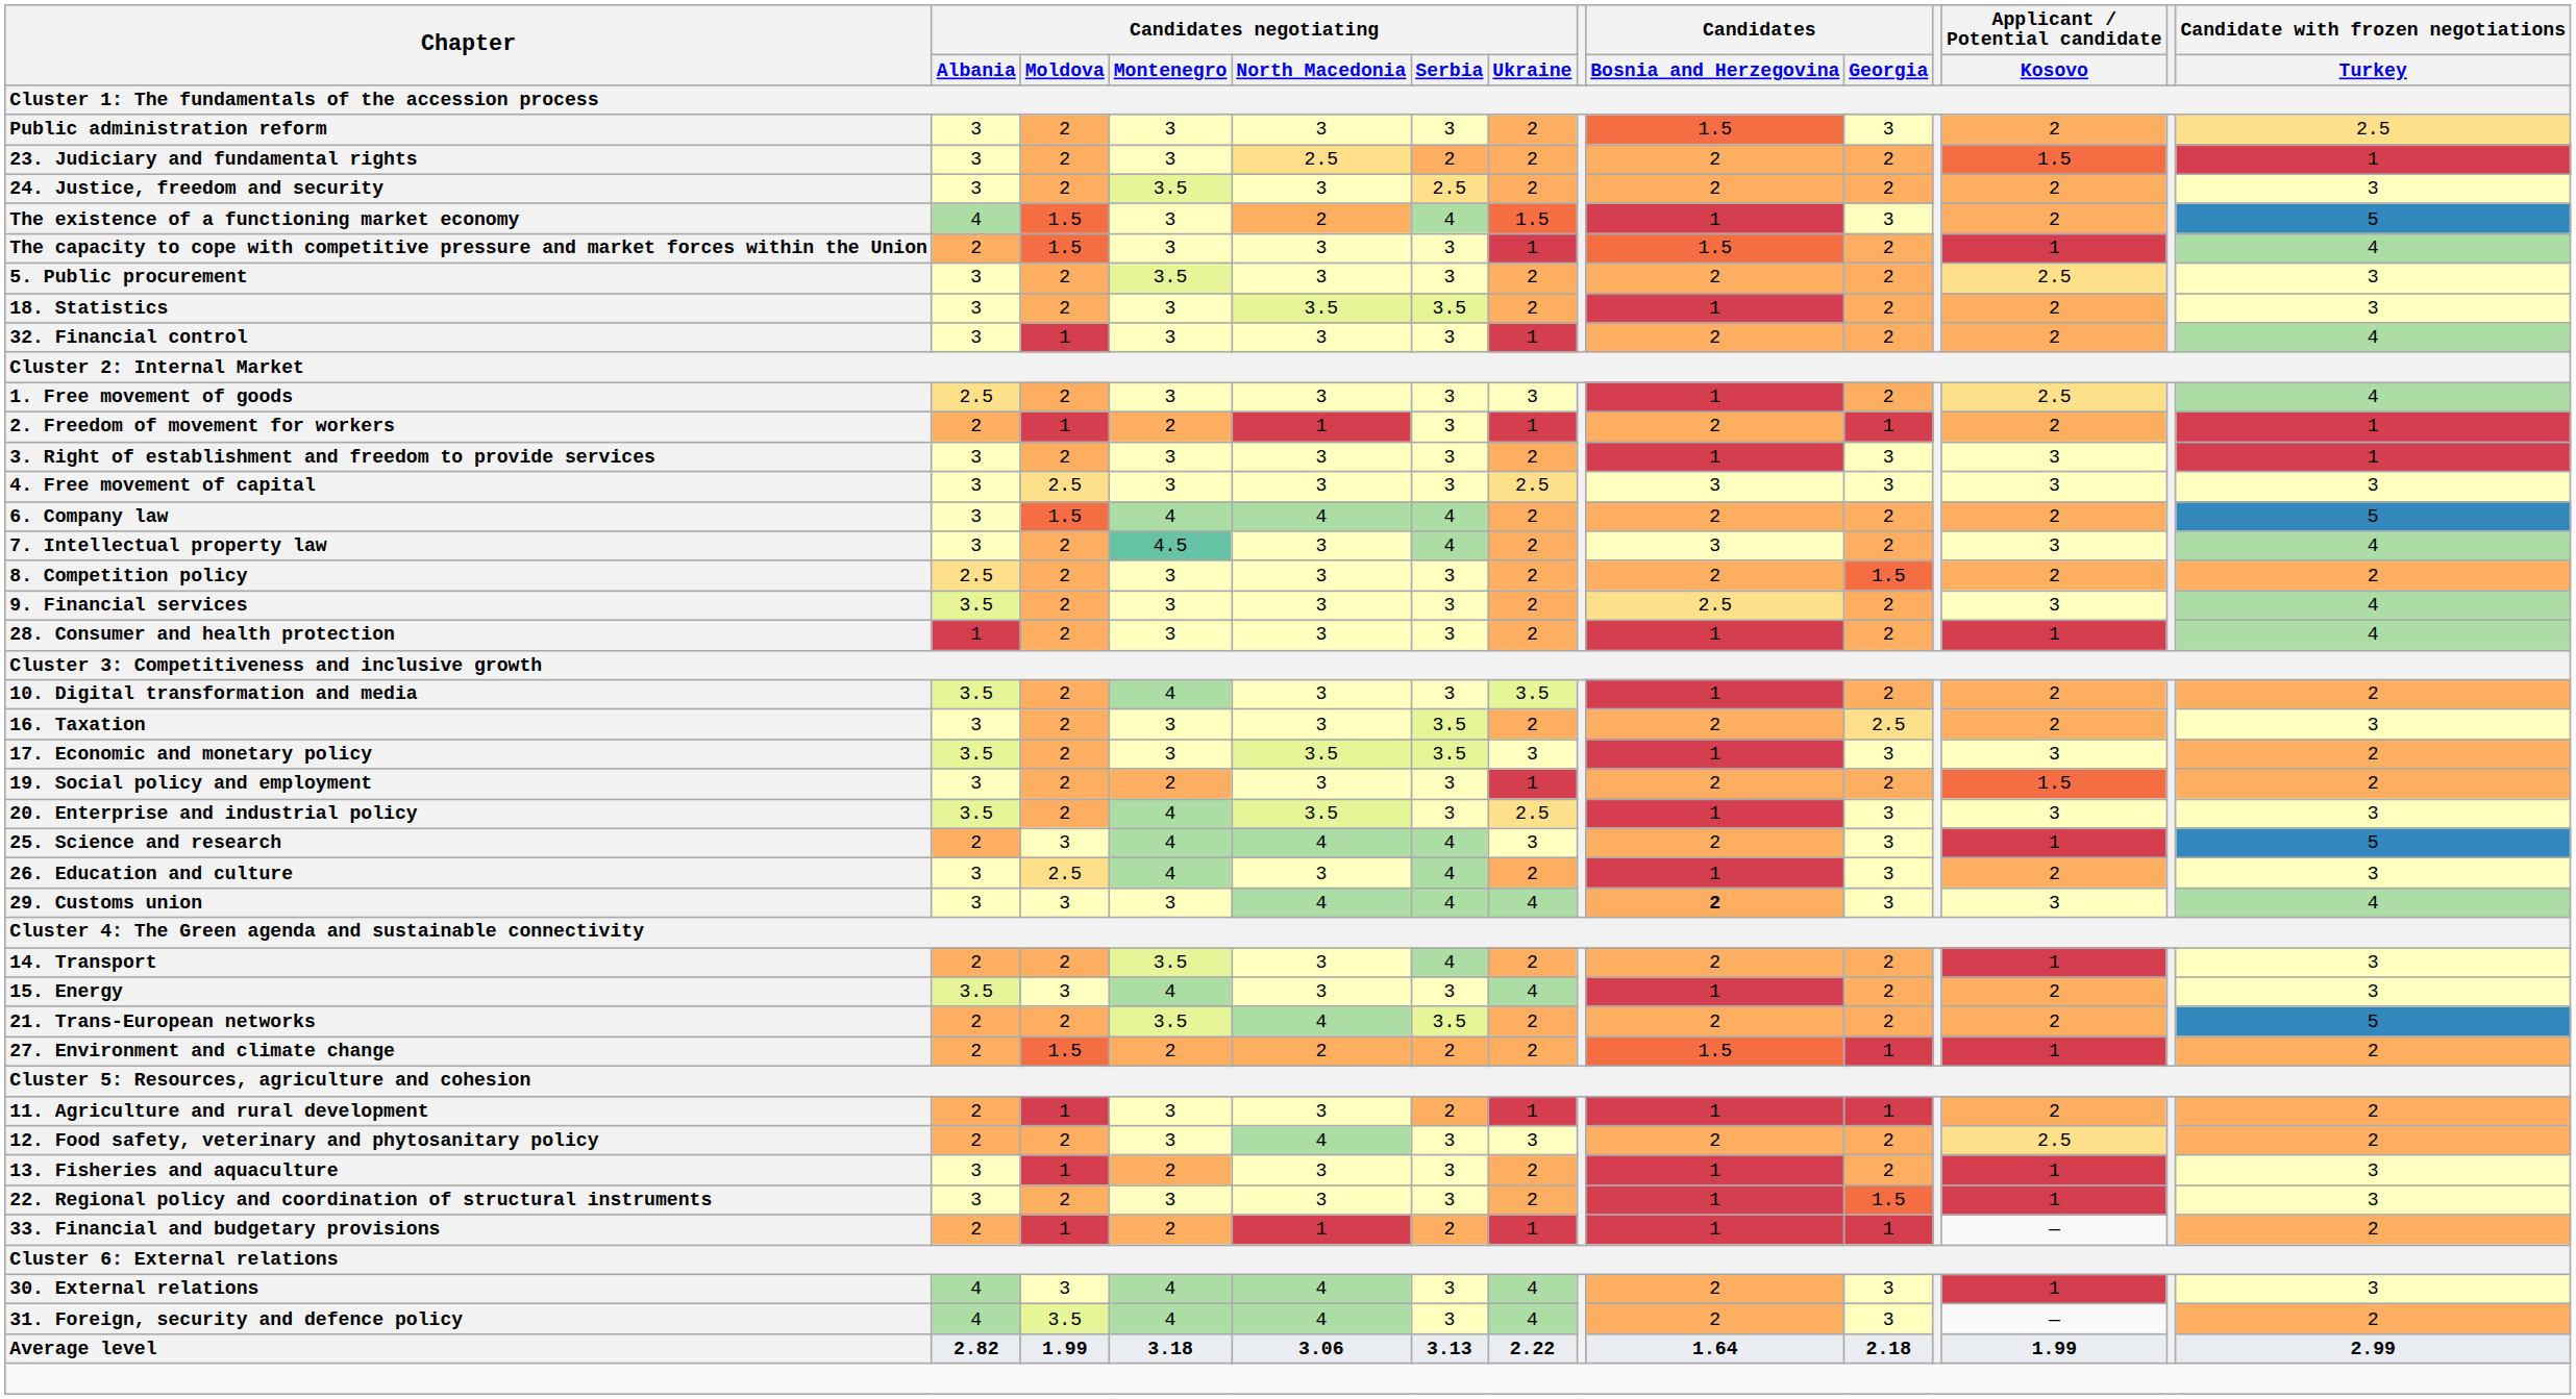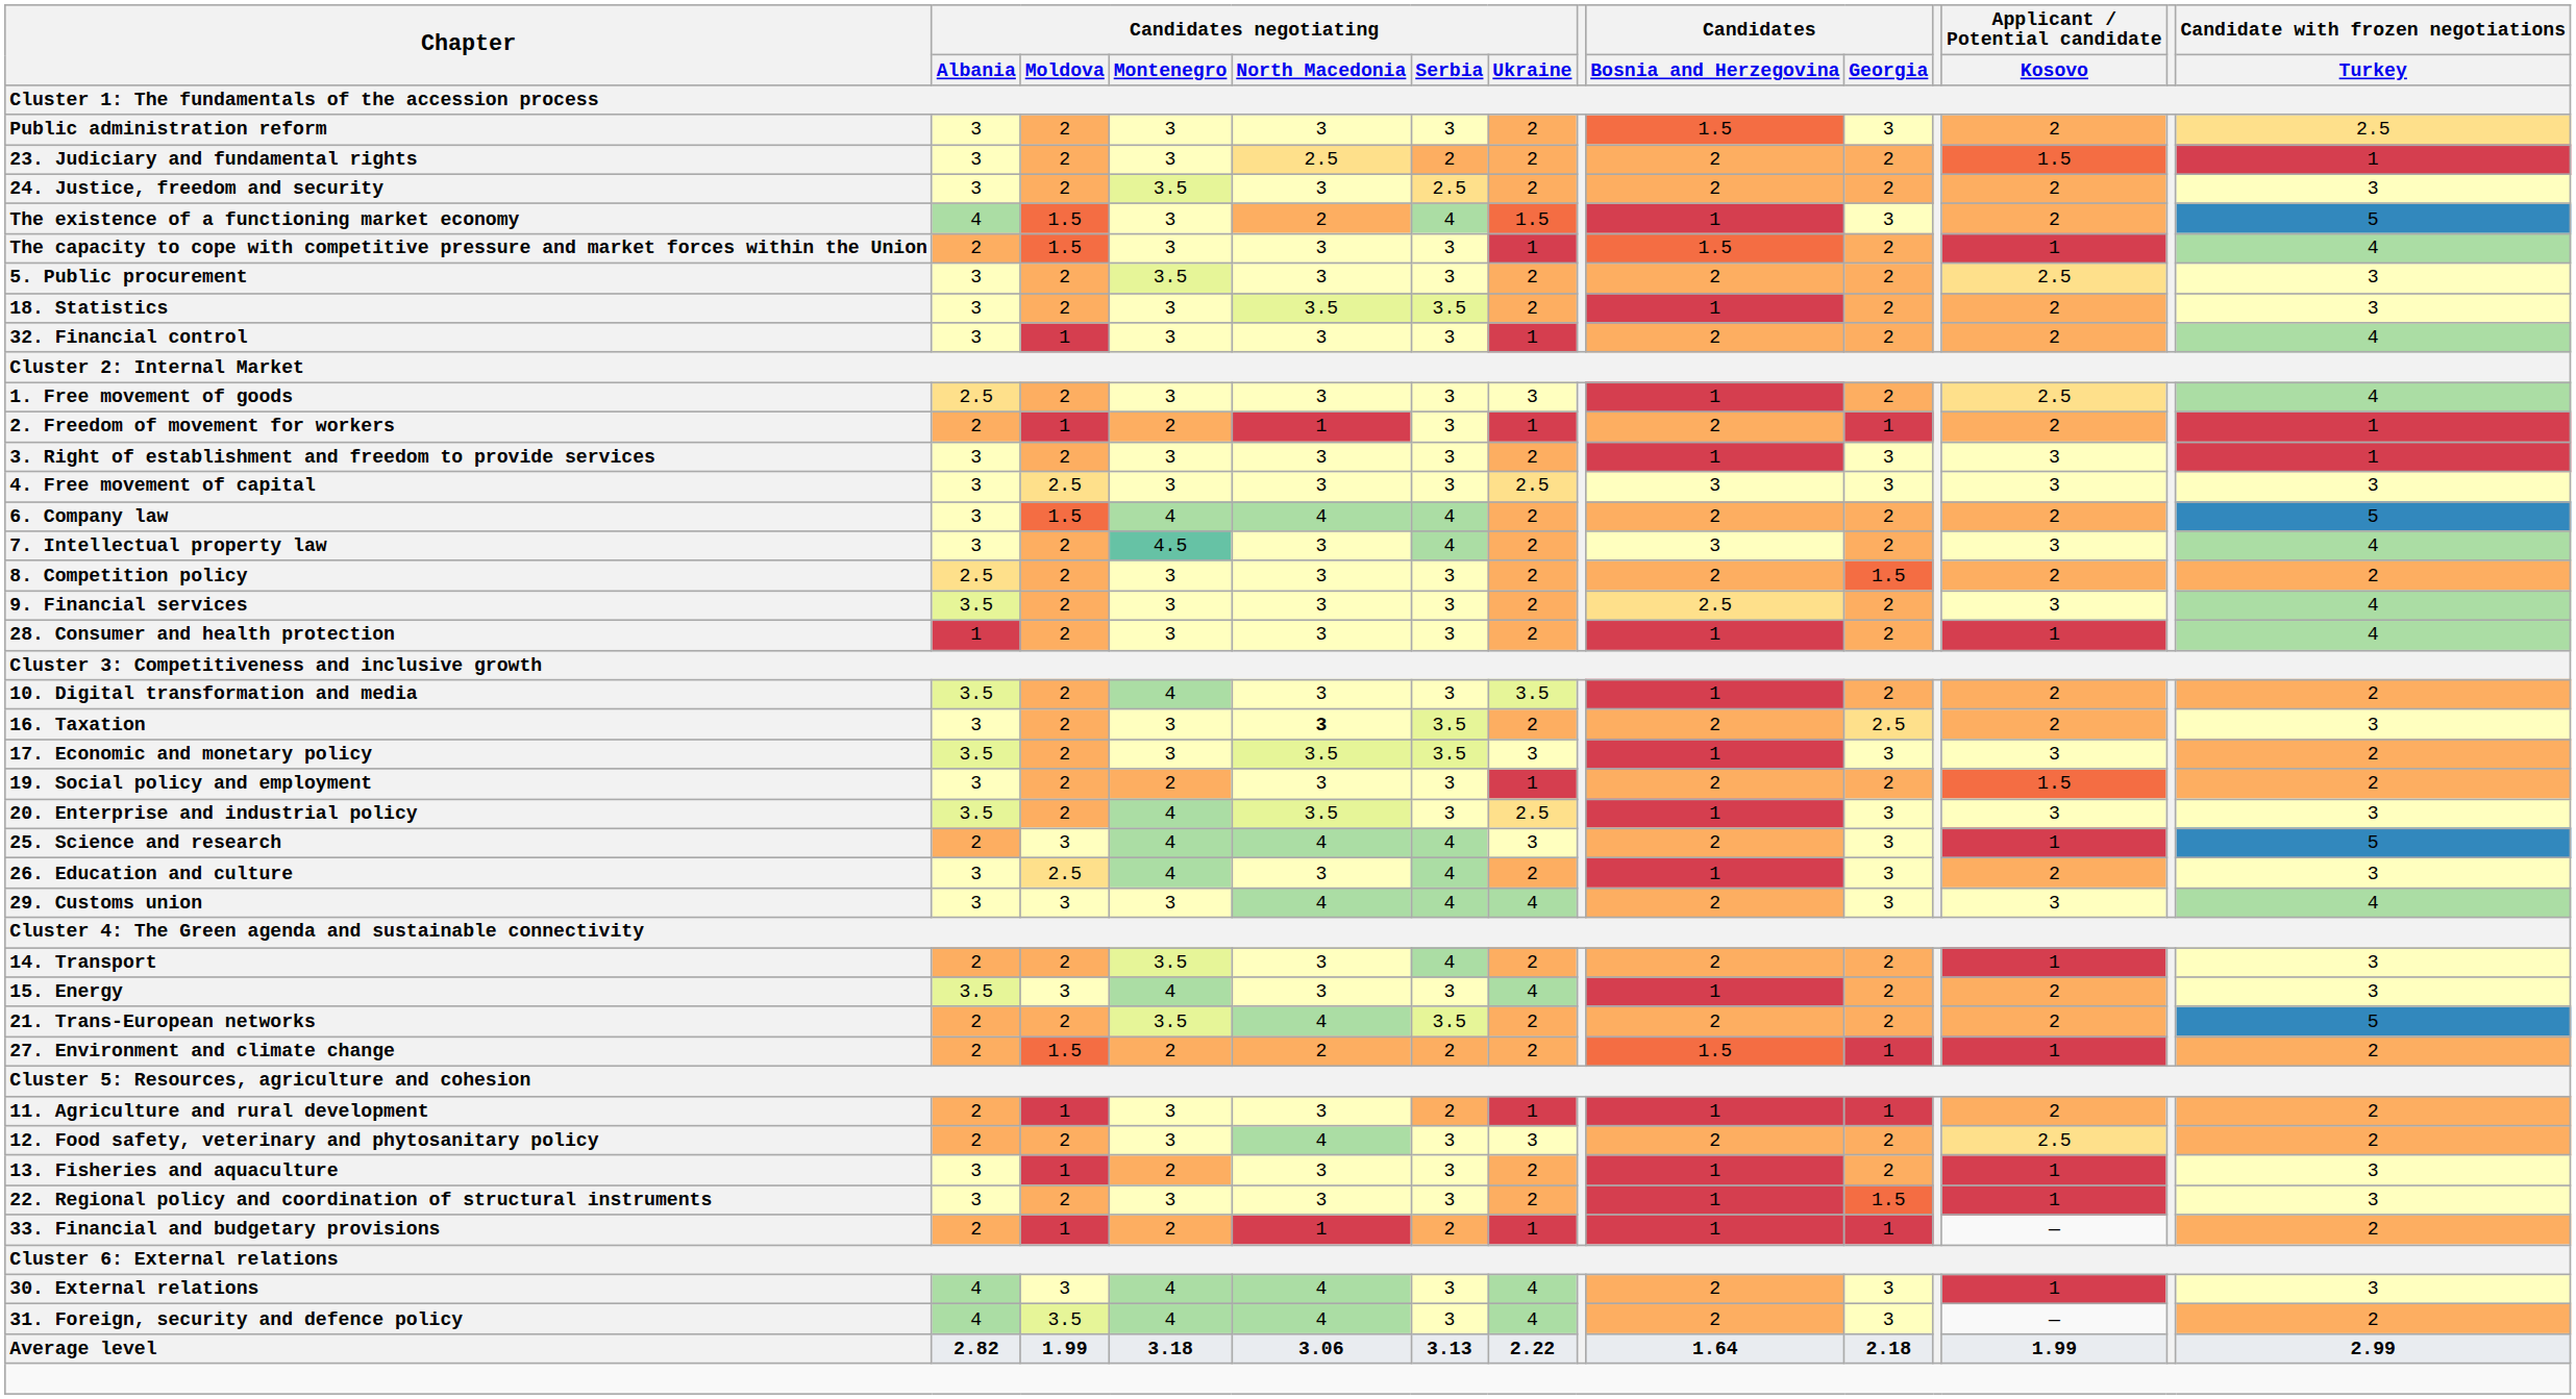16. Taxation | Candidates negotiating / North Macedonia: normal -> bold
29. Customs union | Candidates / Bosnia and Herzegovina: bold -> normal
